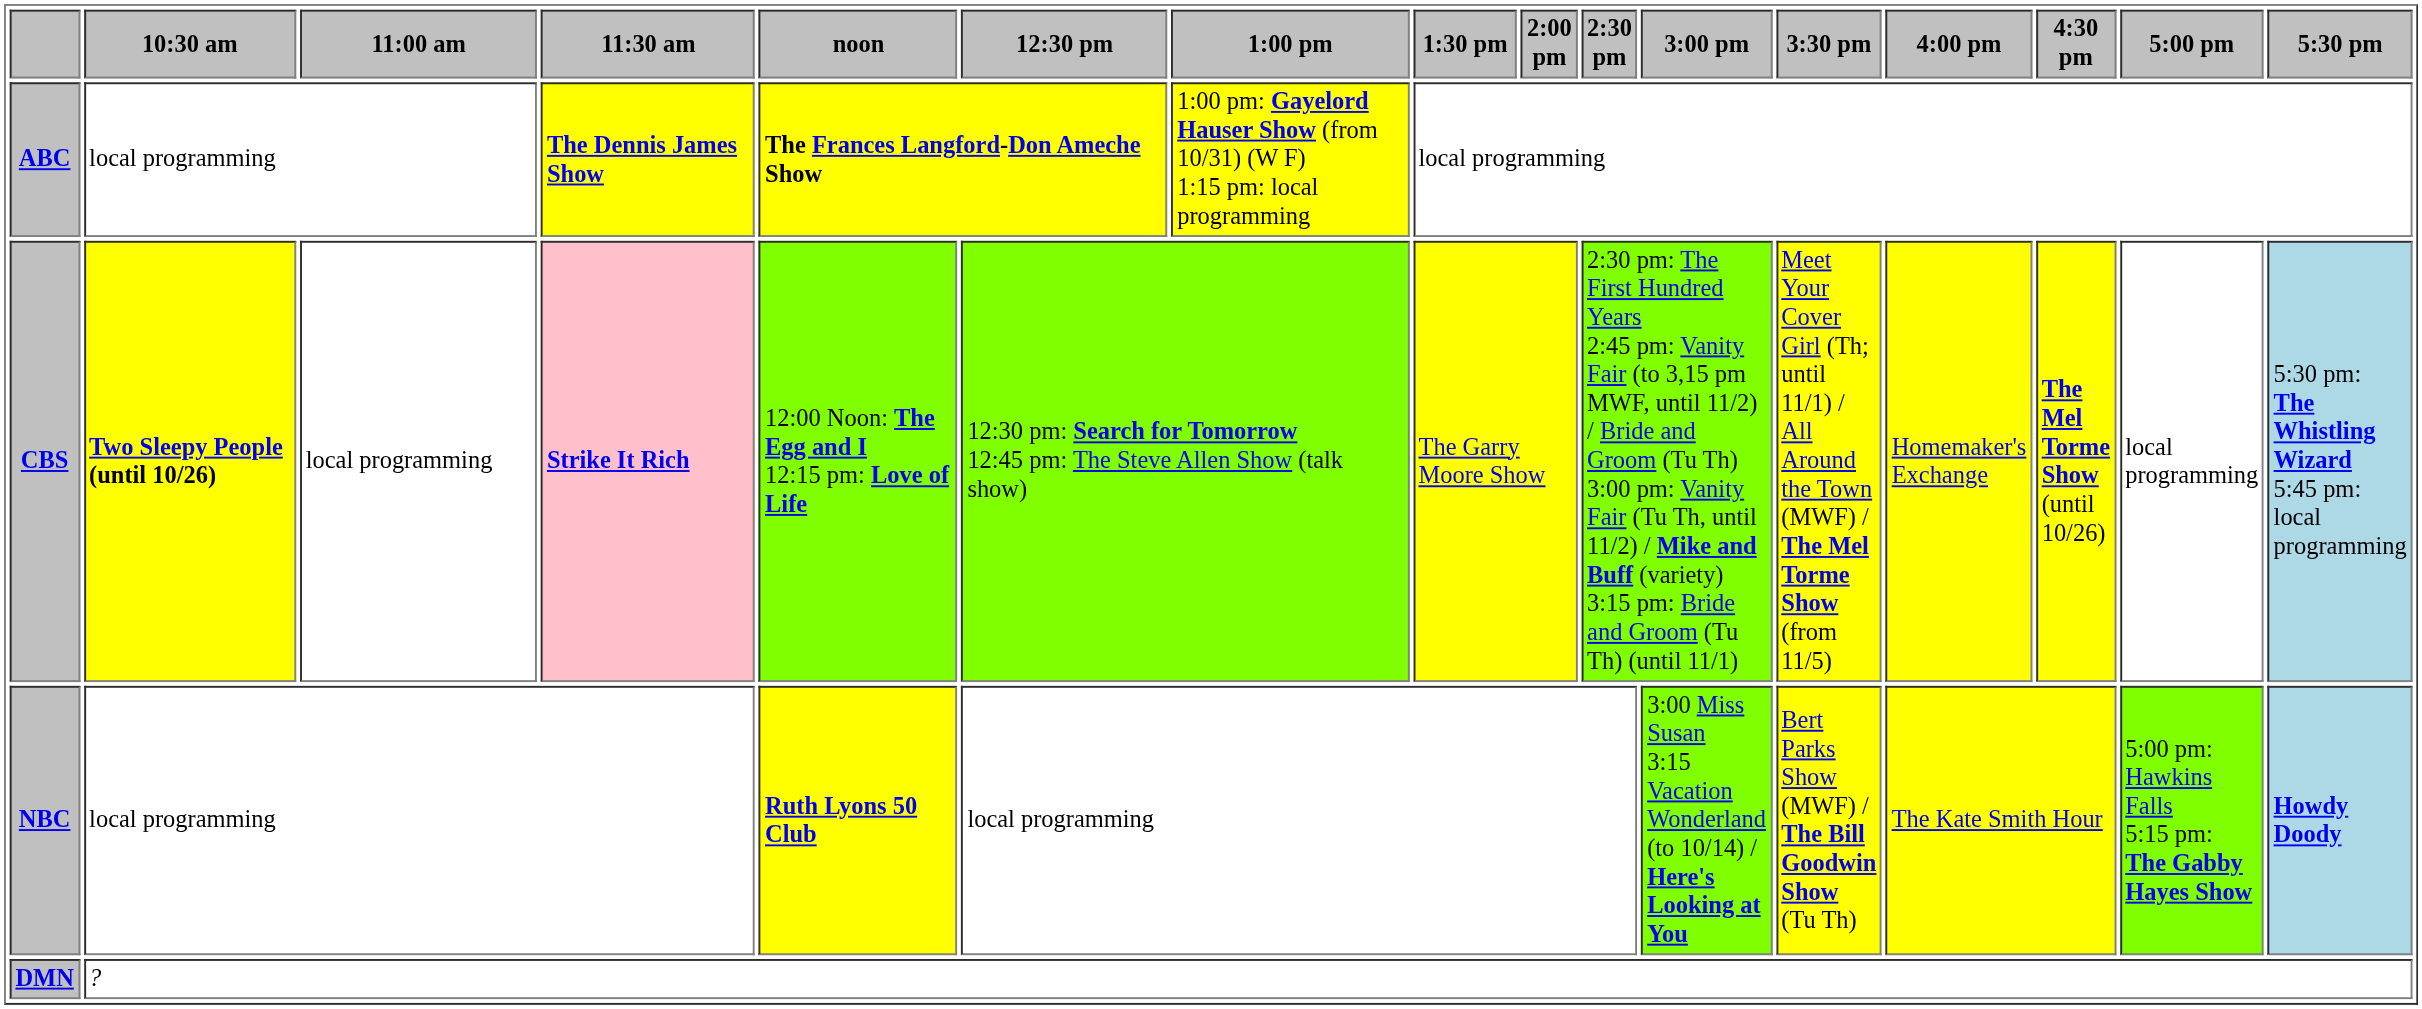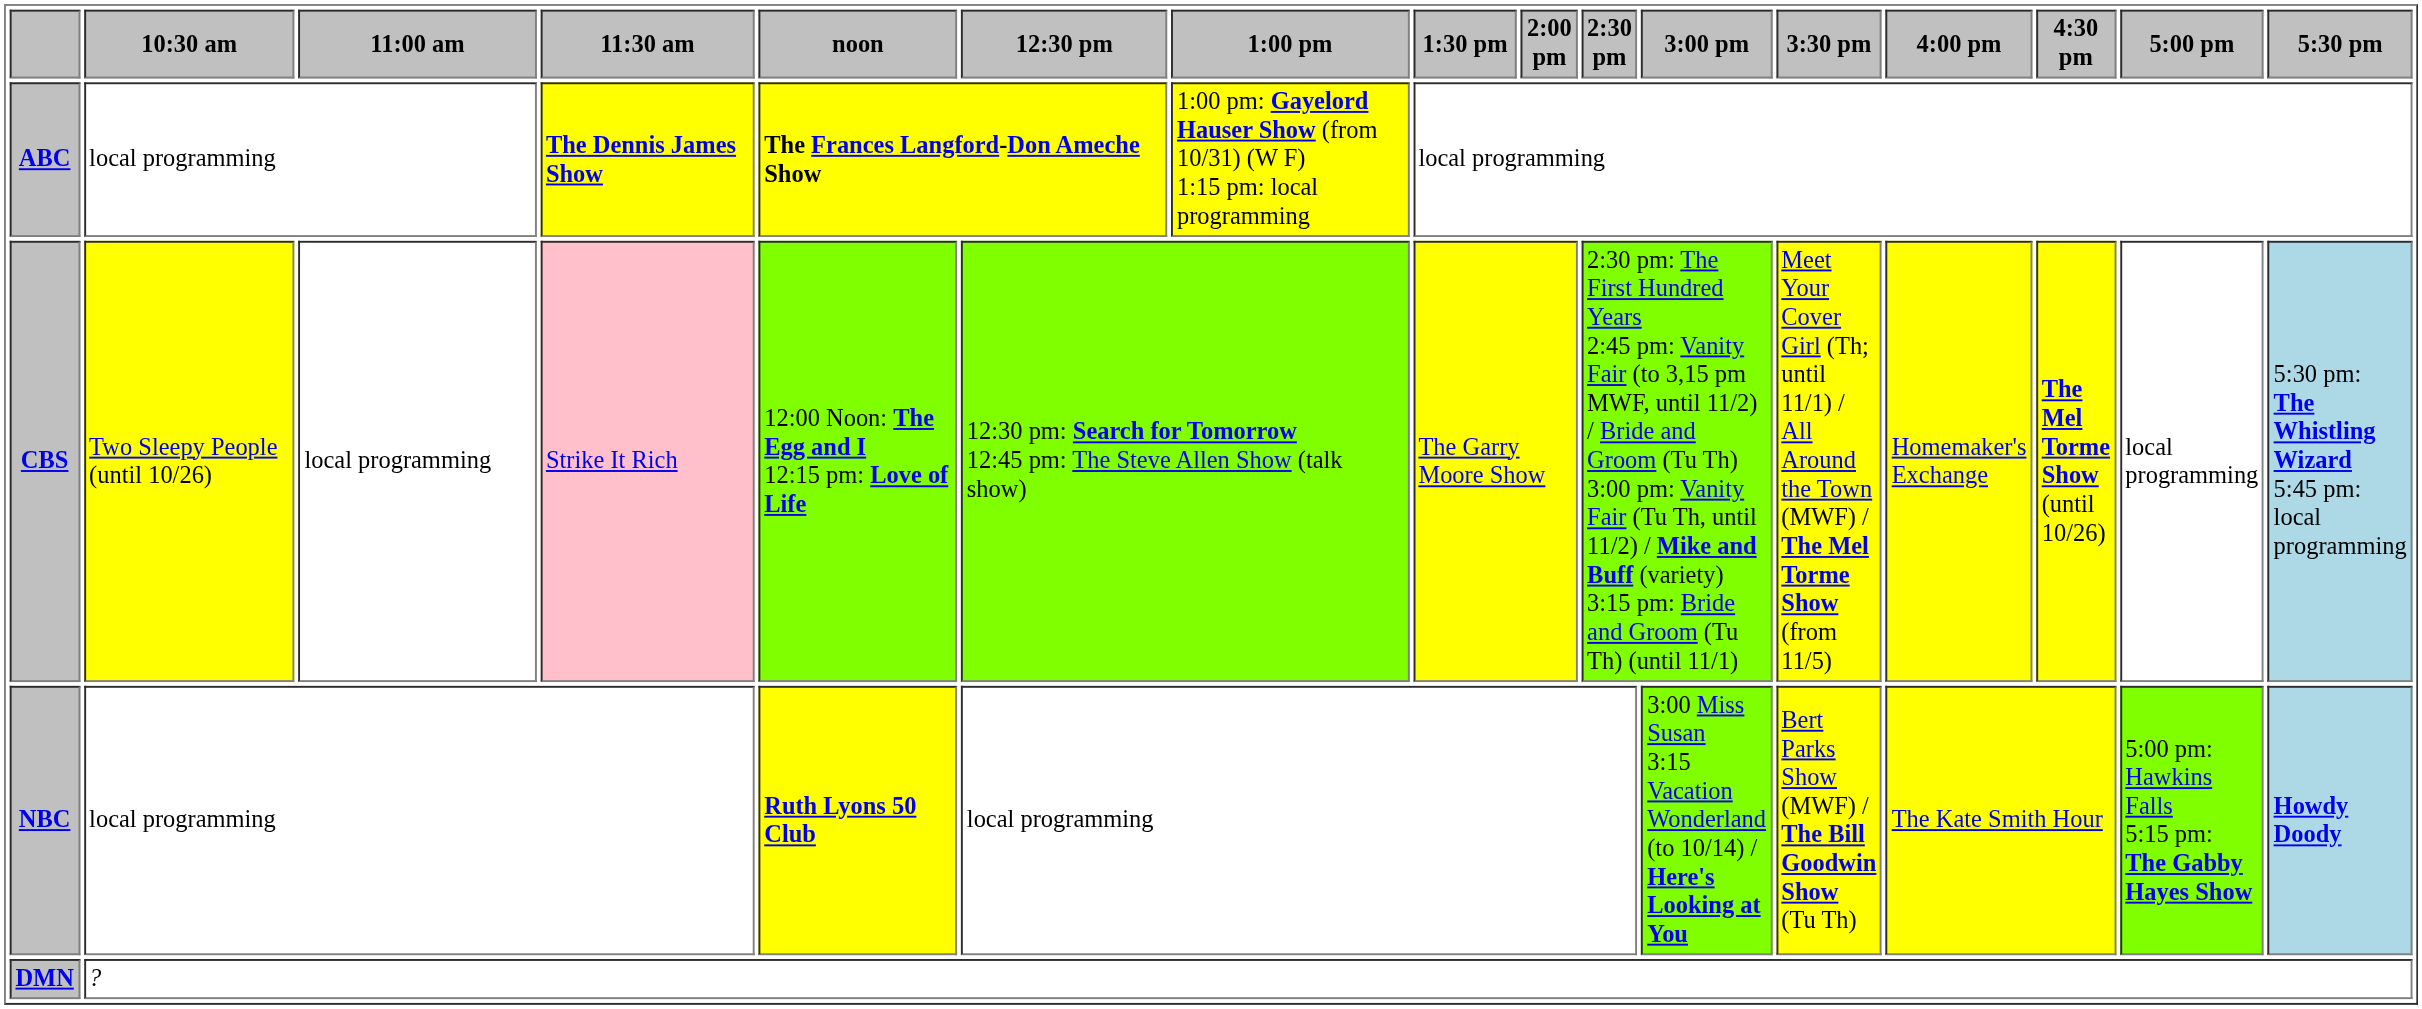CBS | 10:30 am: bold -> normal
CBS | 11:30 am: bold -> normal
